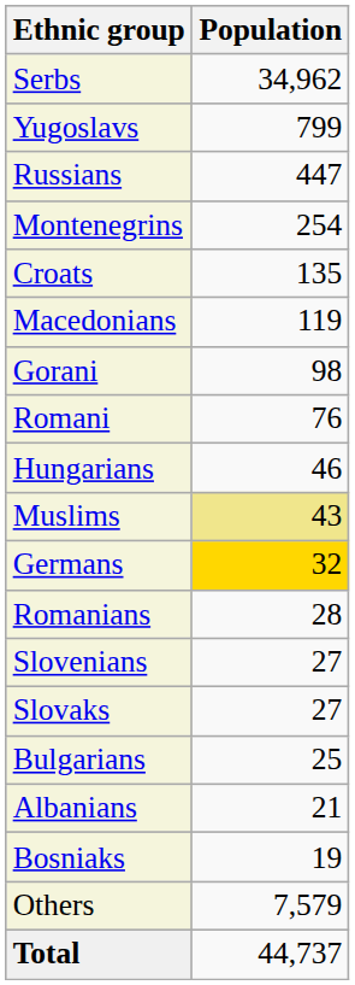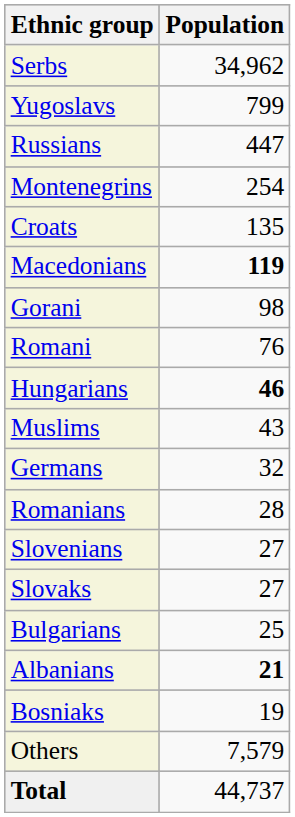Macedonians | Population: normal -> bold
Hungarians | Population: normal -> bold
Muslims | Population: khaki background -> no background
Germans | Population: gold background -> no background
Albanians | Population: normal -> bold
